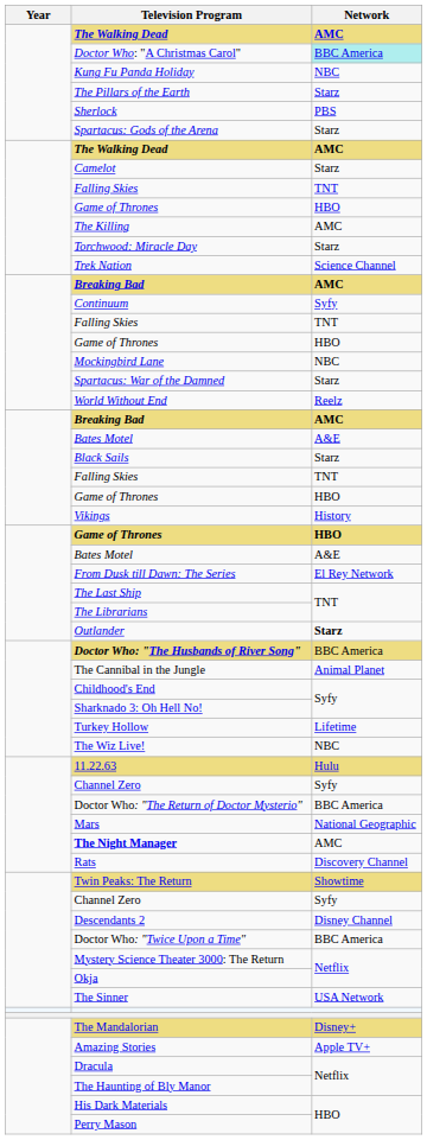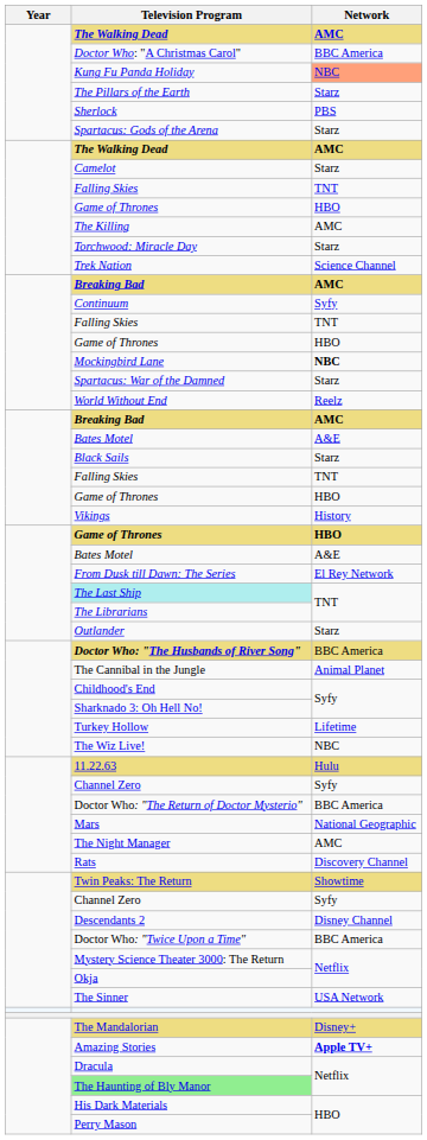Doctor Who: "A Christmas Carol" | Network: paleturquoise background -> no background
Kung Fu Panda Holiday | Network: no background -> lightsalmon background
Mockingbird Lane | Network: normal -> bold
The Last Ship | Television Program: no background -> paleturquoise background
Outlander | Network: bold -> normal
The Night Manager | Television Program: bold -> normal
Amazing Stories | Network: normal -> bold
The Haunting of Bly Manor | Television Program: no background -> lightgreen background
